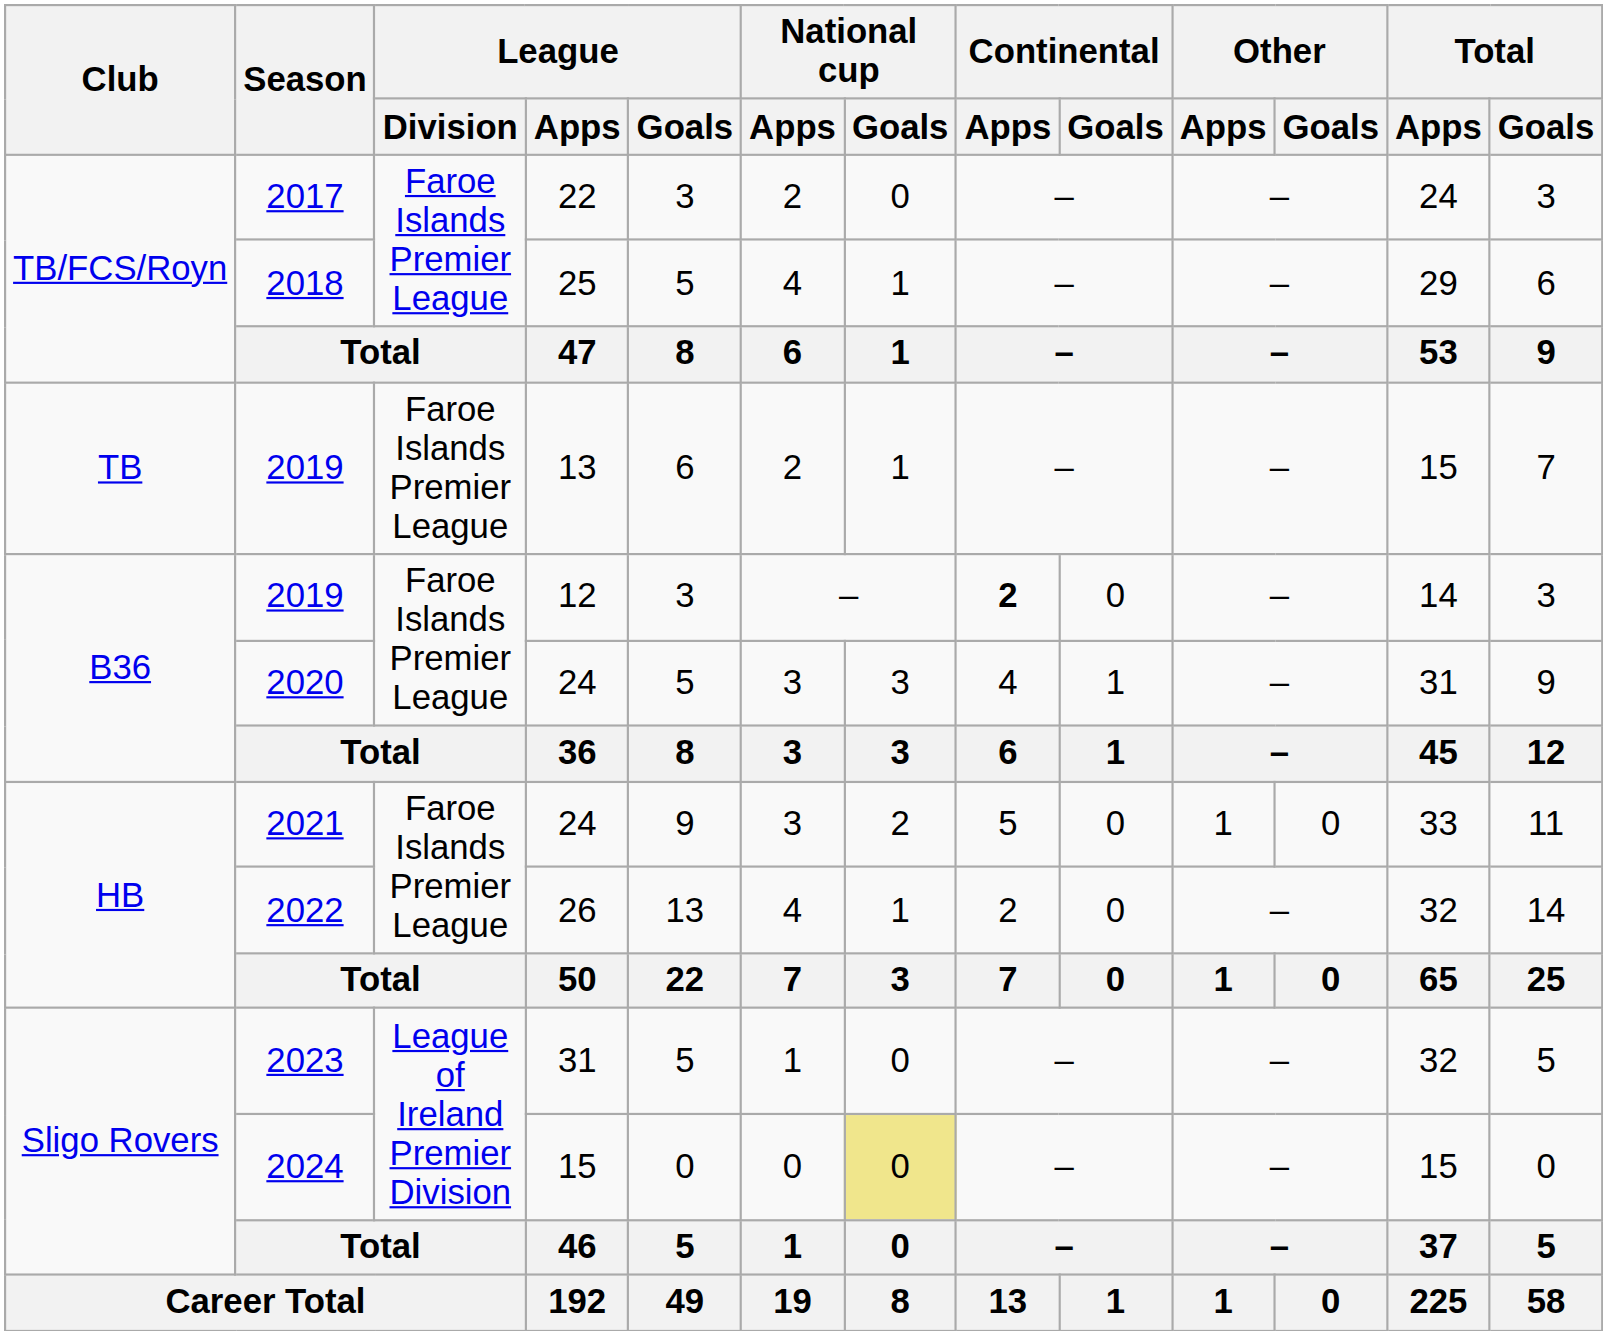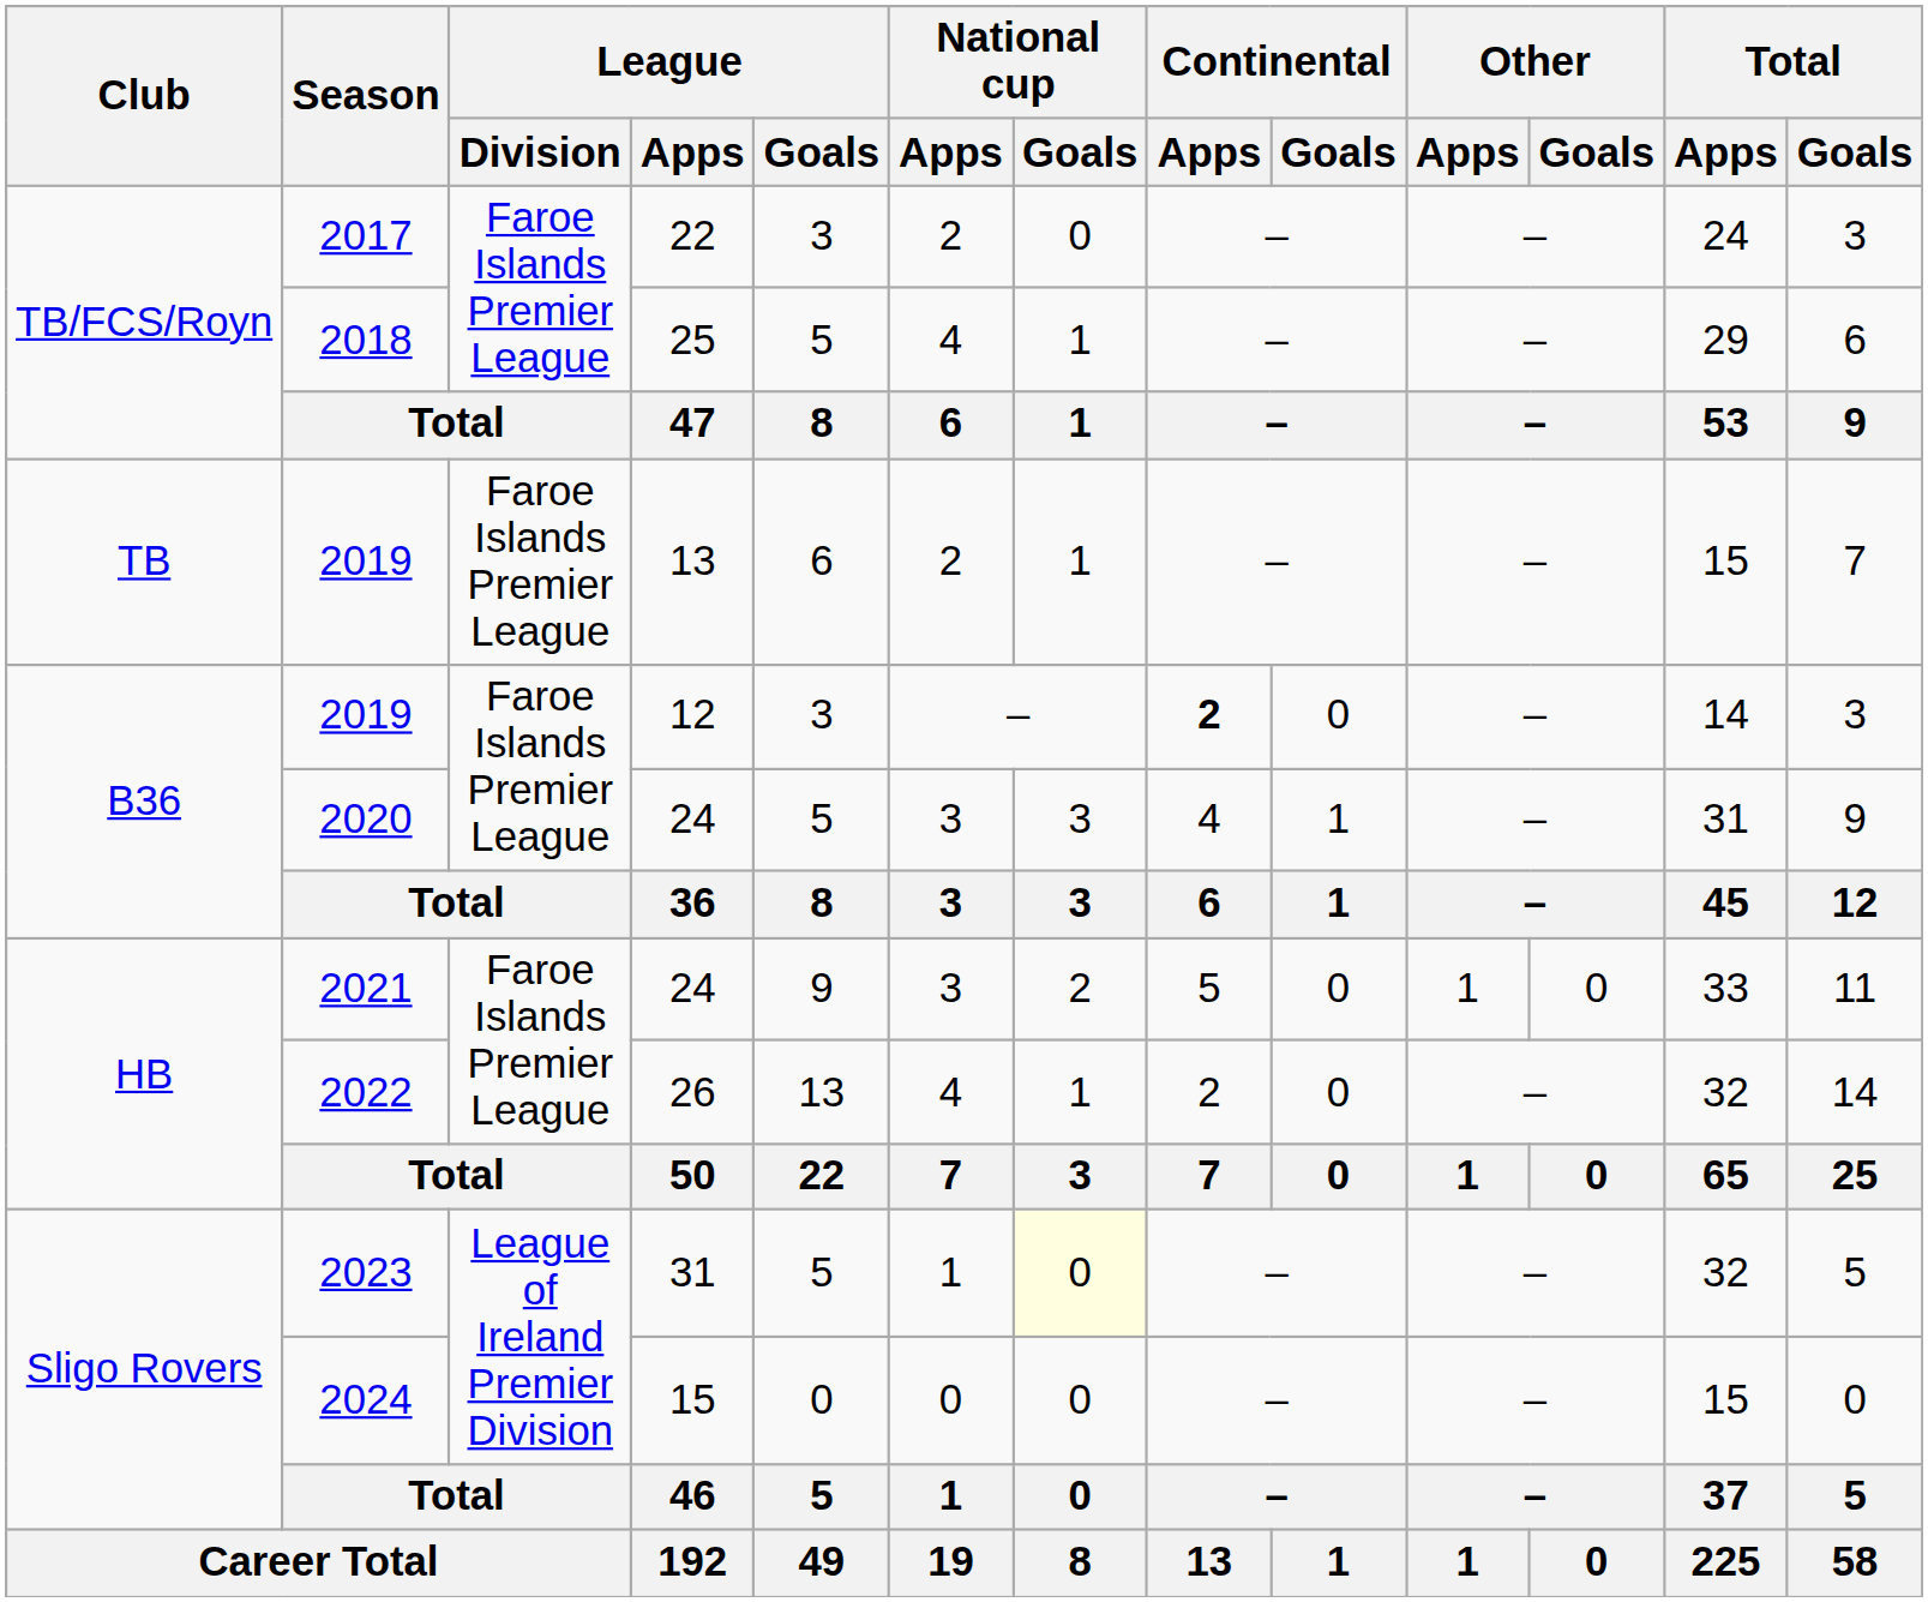2023 | National cup / Goals: no background -> lightyellow background
2024 | National cup / Goals: khaki background -> no background
